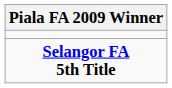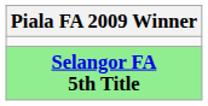row 3 | column 1: no background -> lightgreen background
